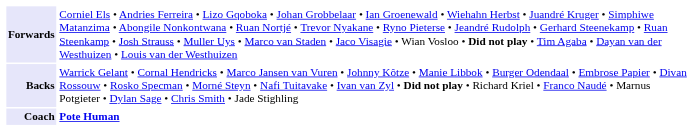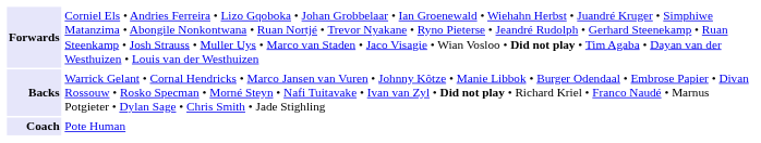Coach | column 2: bold -> normal
